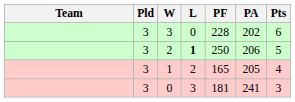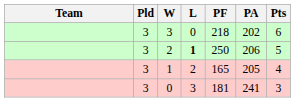row 2 | PF: 228 -> 218
